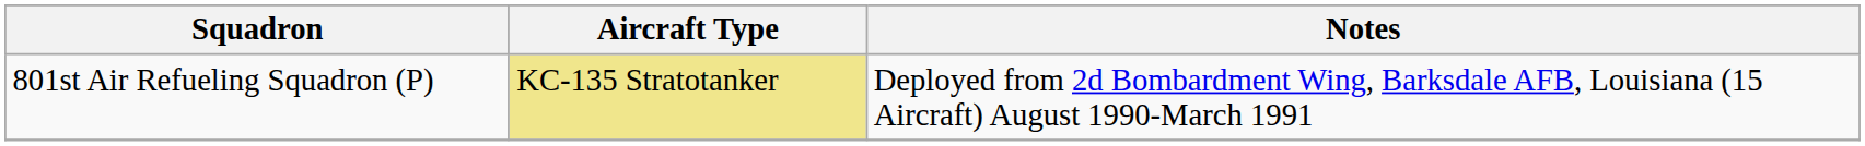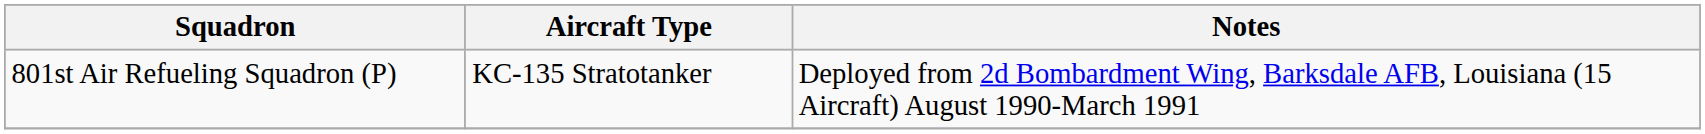801st Air Refueling Squadron (P) | Aircraft Type: khaki background -> no background
